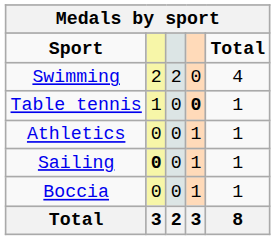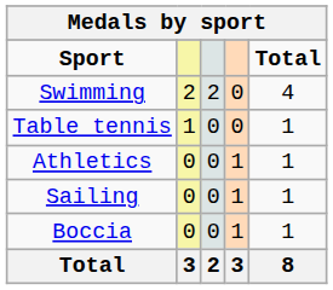Table tennis | column 4: bold -> normal
Sailing | column 2: bold -> normal
